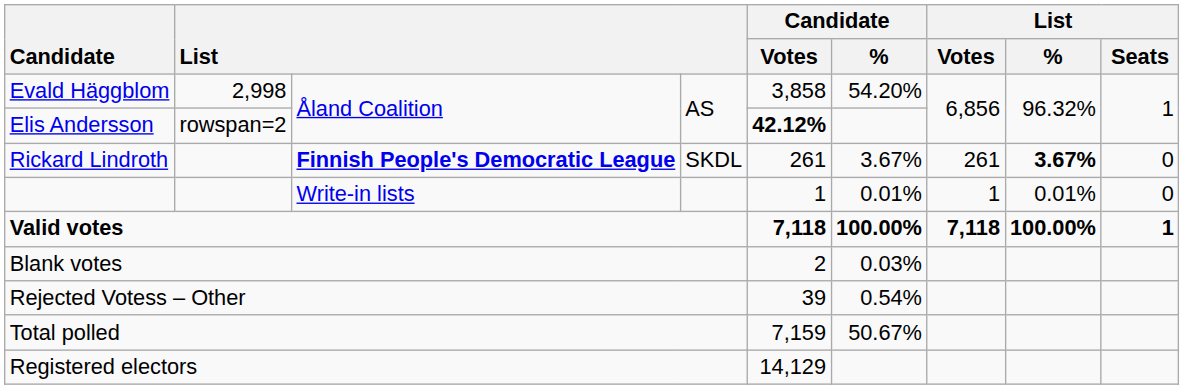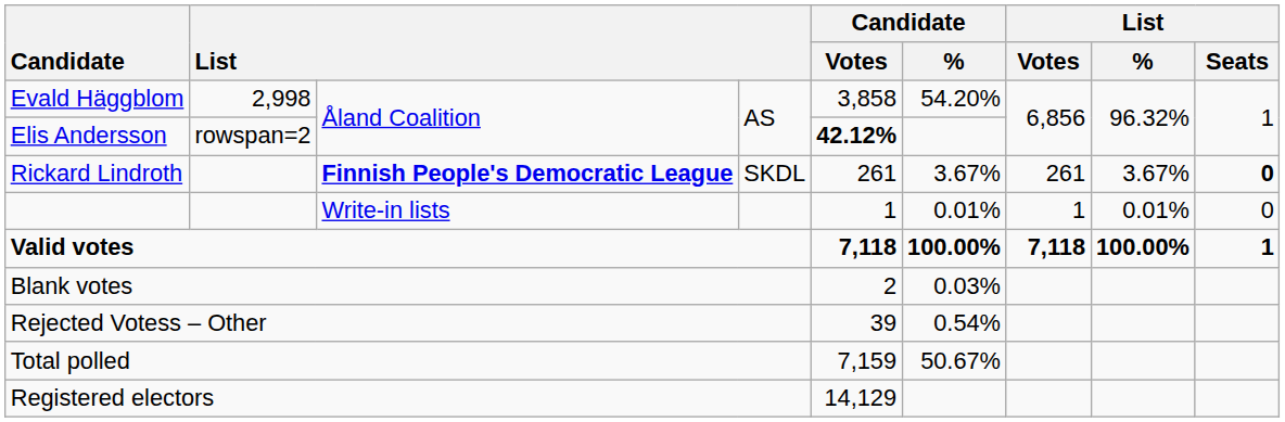Rickard Lindroth | List / %: bold -> normal
Rickard Lindroth | List / Seats: normal -> bold
